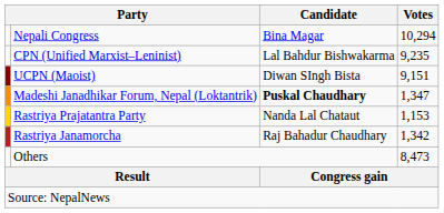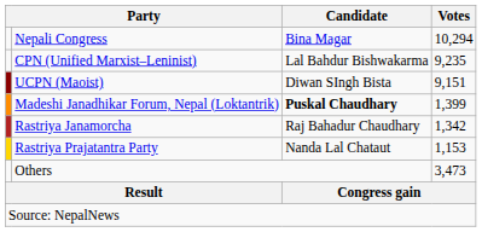Madeshi Janadhikar Forum, Nepal (Loktantrik) | Votes: 1,347 -> 1,399
rows swapped: Rastriya Janamorcha <-> Rastriya Prajatantra Party
Others | Votes: 8,473 -> 3,473
